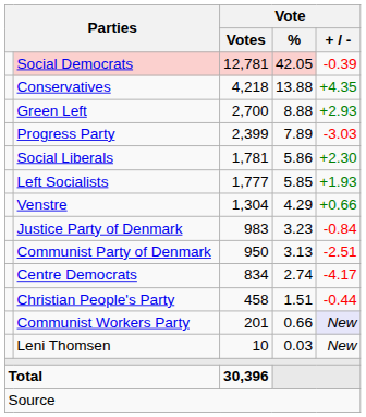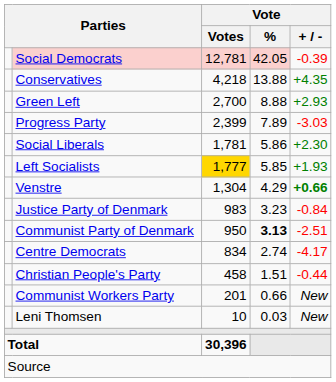Left Socialists | Vote / Votes: no background -> gold background
Venstre | Vote / + / -: normal -> bold
Communist Party of Denmark | Vote / %: normal -> bold
Communist Workers Party | Vote / + / -: lavender background -> no background
